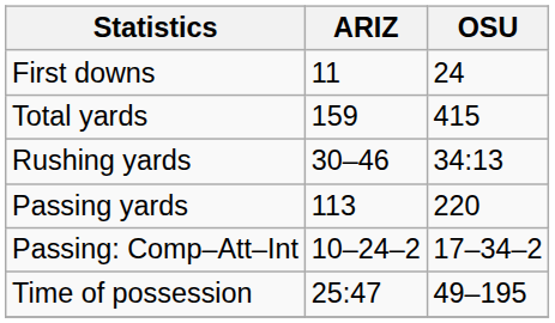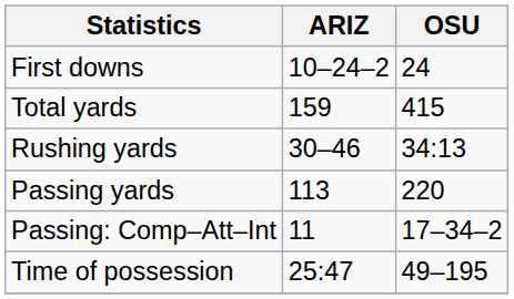First downs | ARIZ: 11 -> 10–24–2
Passing: Comp–Att–Int | ARIZ: 10–24–2 -> 11
